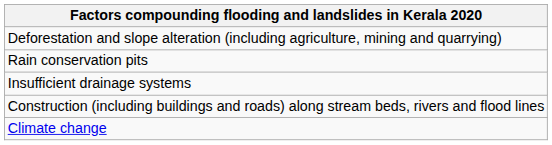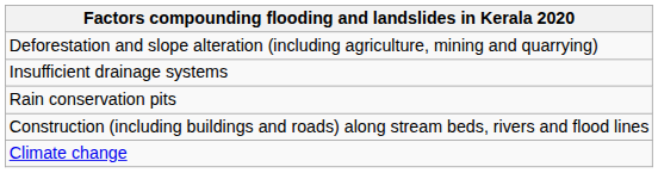row 3 | column 1: Rain conservation pits -> Insufficient drainage systems
row 4 | column 1: Insufficient drainage systems -> Rain conservation pits
